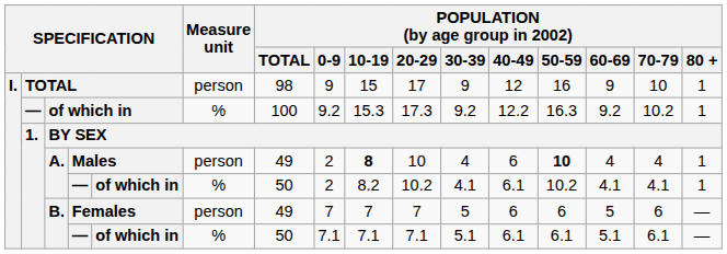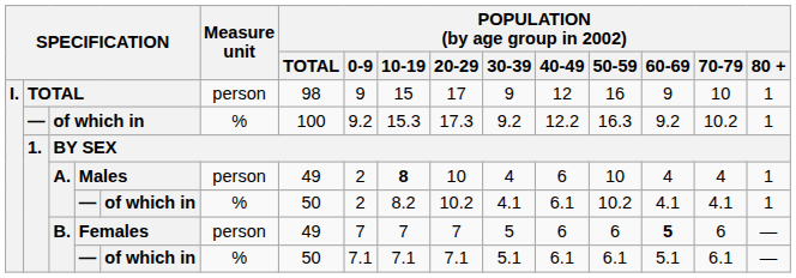Males | POPULATION (by age group in 2002) / 50-59: bold -> normal
Females | POPULATION (by age group in 2002) / 60-69: normal -> bold
